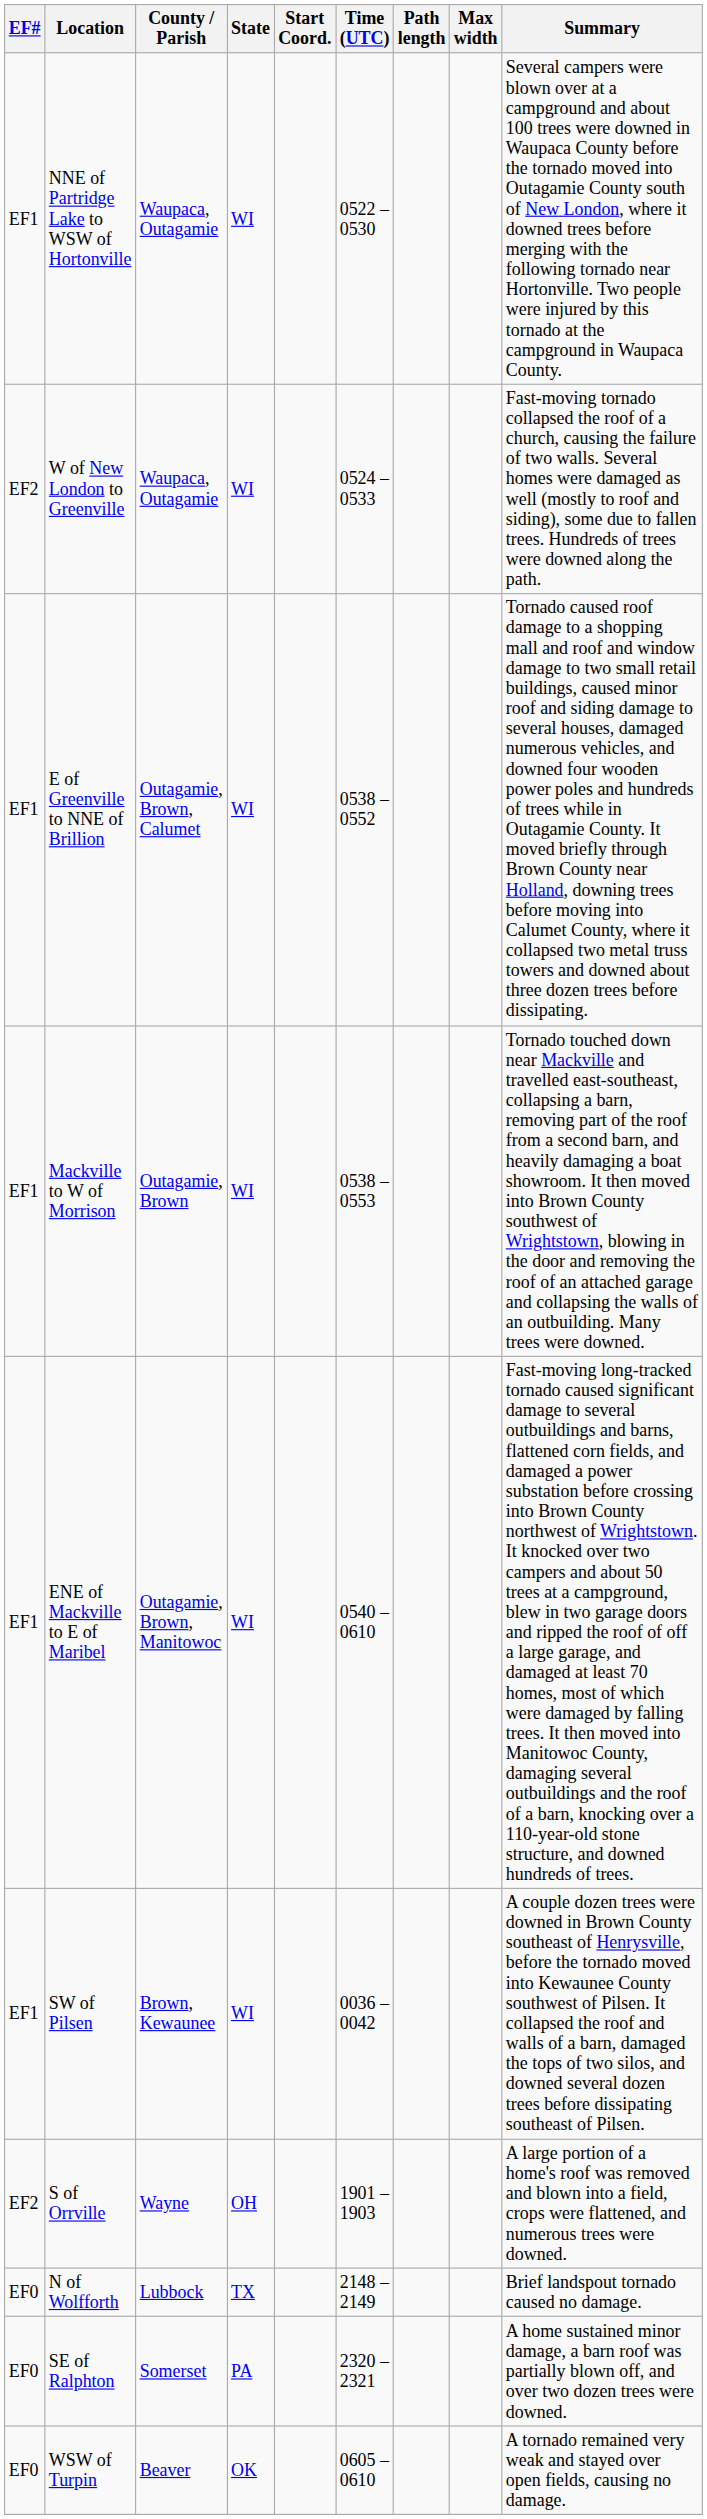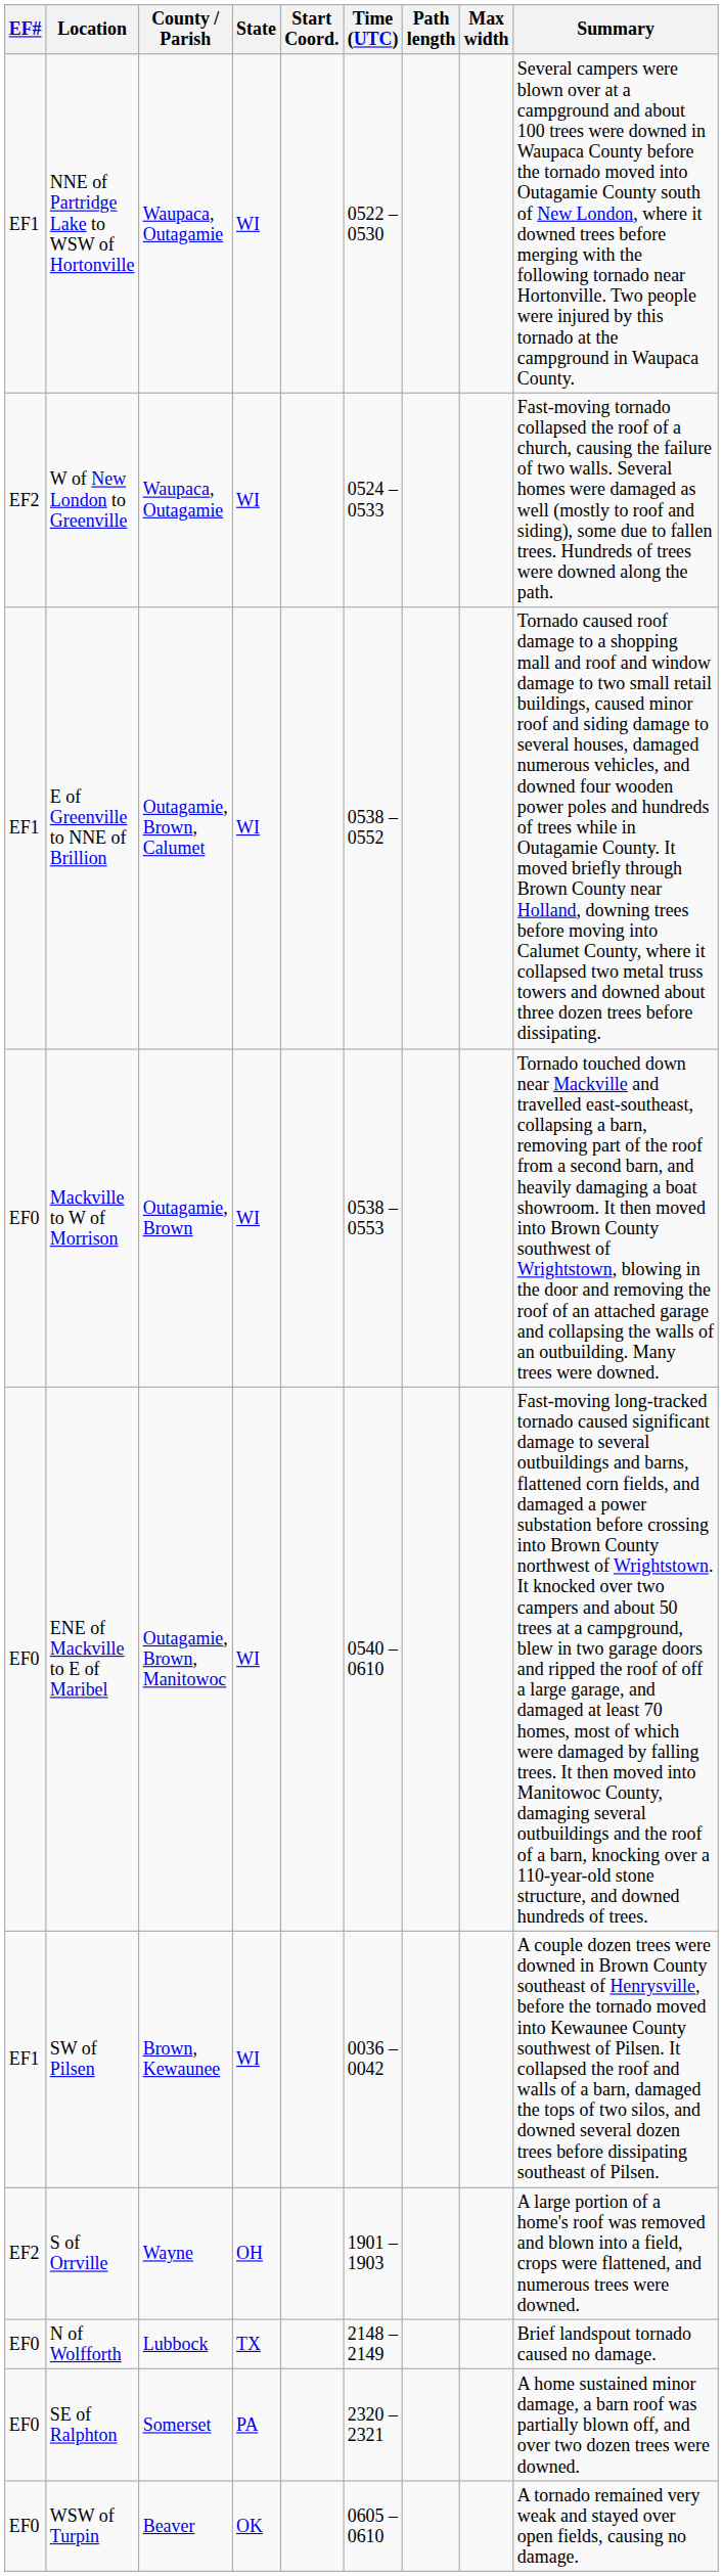Mackville to W of Morrison | EF#: EF1 -> EF0
ENE of Mackville to E of Maribel | EF#: EF1 -> EF0
